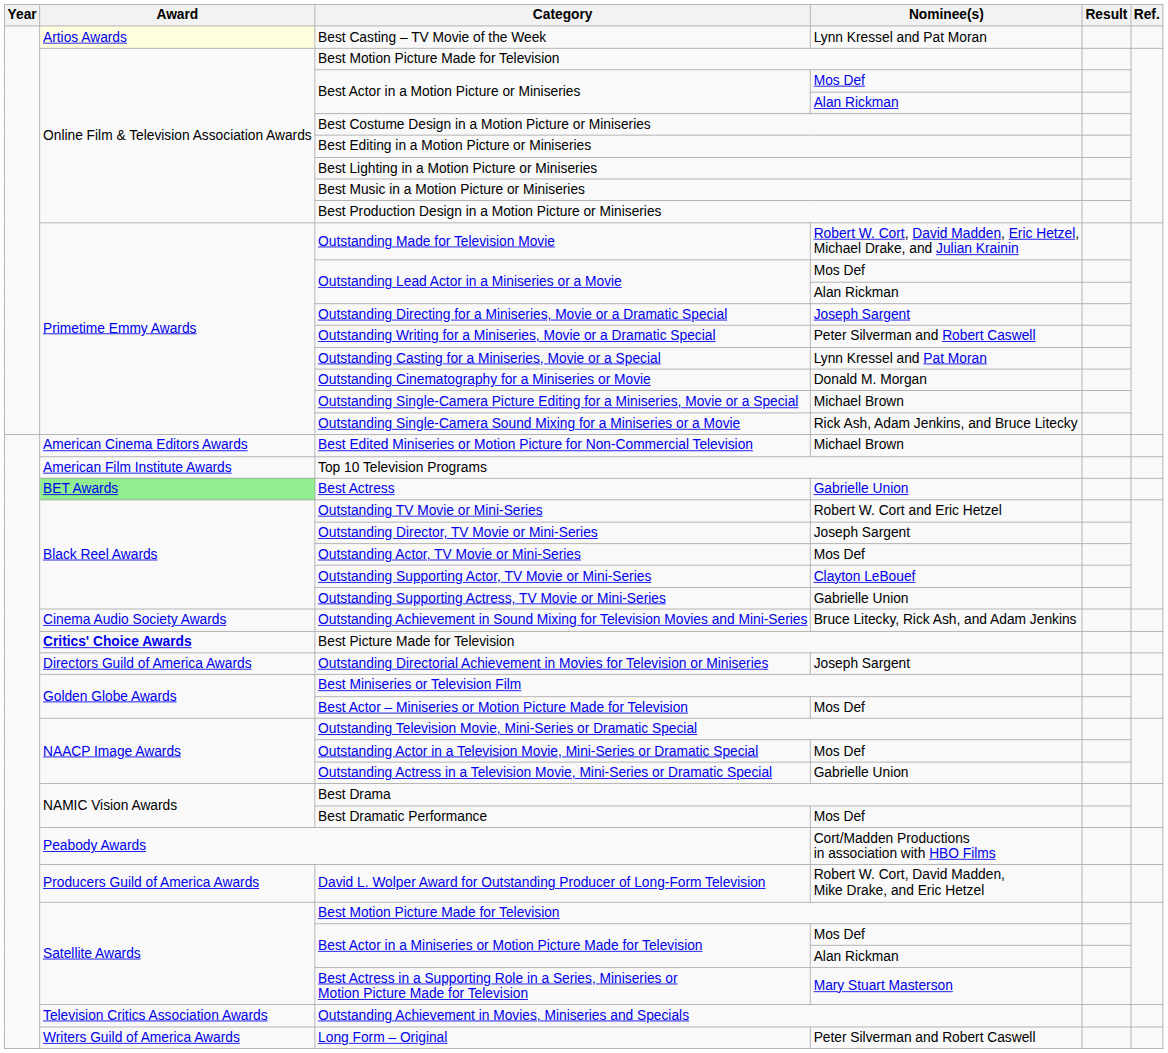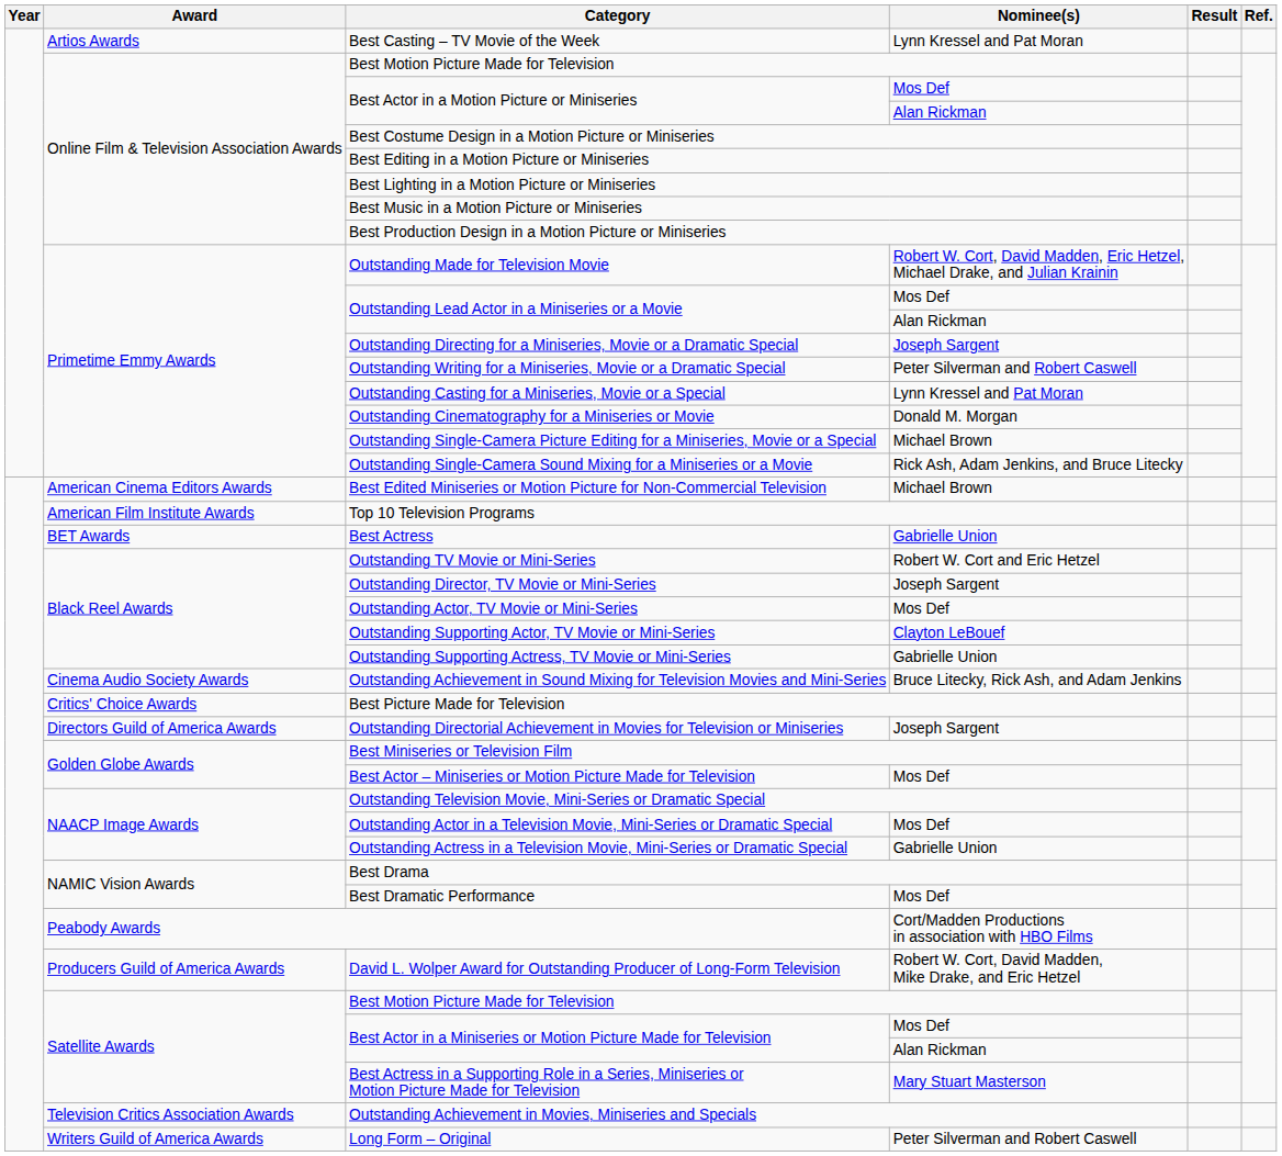Best Casting – TV Movie of the Week | Award: lightyellow background -> no background
Best Actress | Award: lightgreen background -> no background
Best Picture Made for Television | Award: bold -> normal
